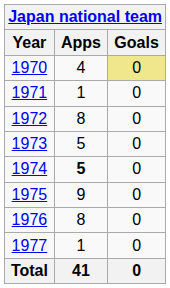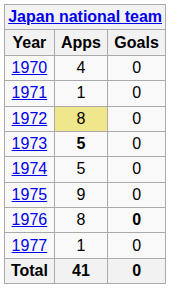1970 | Goals: khaki background -> no background
1972 | Apps: no background -> khaki background
1973 | Apps: normal -> bold
1974 | Apps: bold -> normal
1976 | Goals: normal -> bold
